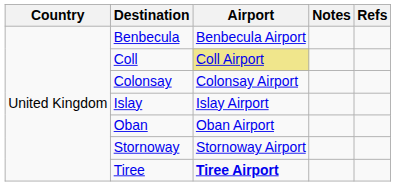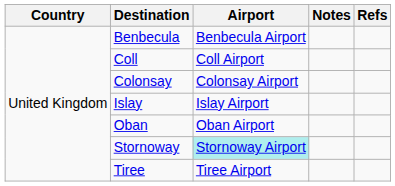Coll | Airport: khaki background -> no background
Stornoway | Airport: no background -> paleturquoise background
Tiree | Airport: bold -> normal
